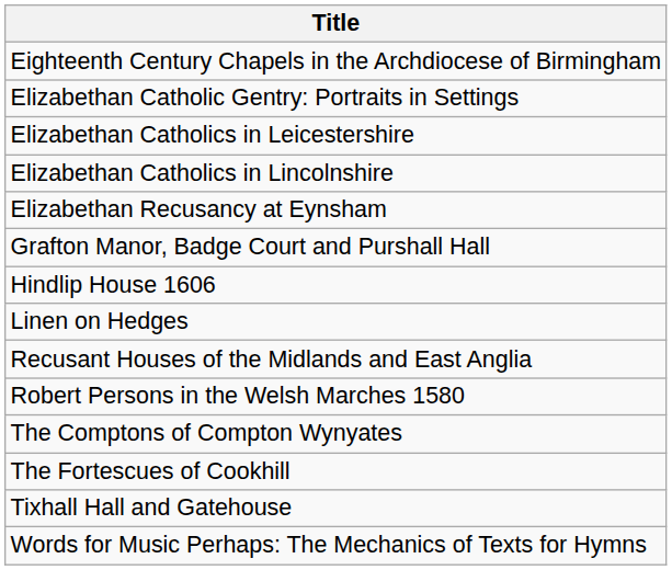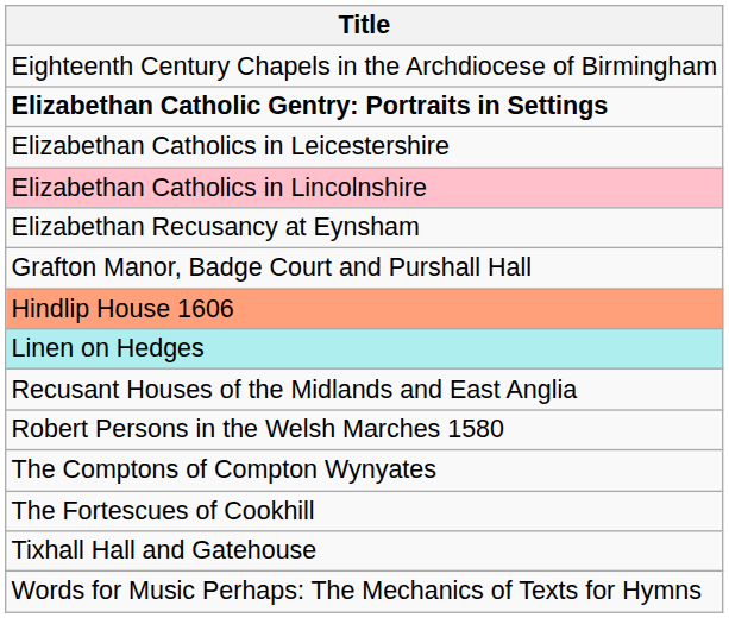row 3 | column 1: normal -> bold
row 5 | column 1: no background -> pink background
row 8 | column 1: no background -> lightsalmon background
row 9 | column 1: no background -> paleturquoise background
